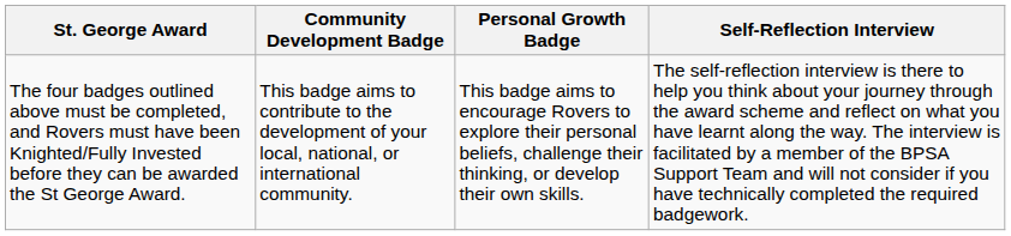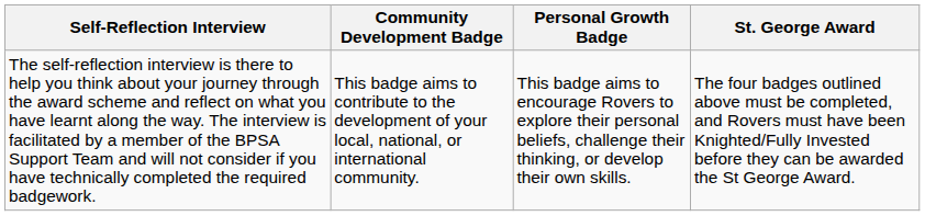columns swapped: St. George Award <-> Self-Reflection Interview
